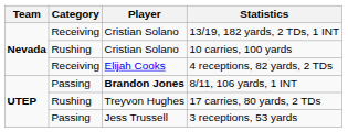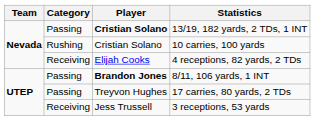13/19, 182 yards, 2 TDs, 1 INT | Category: Receiving -> Passing
13/19, 182 yards, 2 TDs, 1 INT | Player: normal -> bold
17 carries, 80 yards, 2 TDs | Category: Rushing -> Passing
3 receptions, 53 yards | Category: Passing -> Receiving
